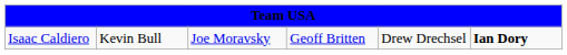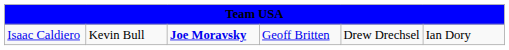Isaac Caldiero | column 3: normal -> bold
Isaac Caldiero | column 6: bold -> normal
